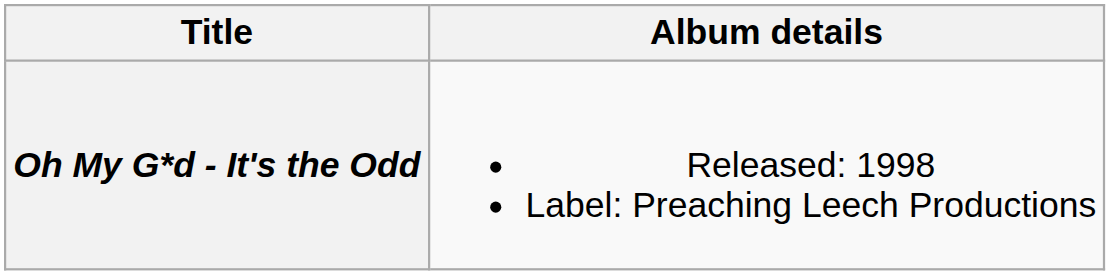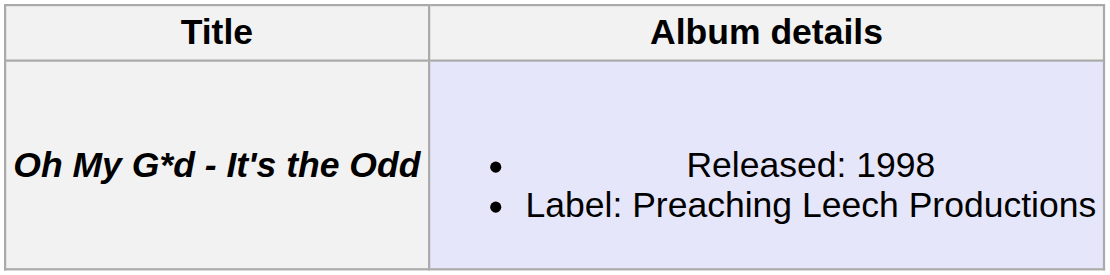Oh My G*d - It's the Odd | Album details: no background -> lavender background
